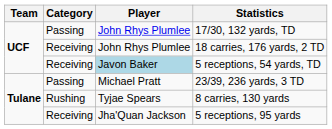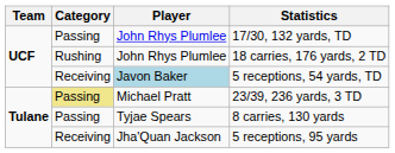18 carries, 176 yards, 2 TD | Category: Receiving -> Rushing
23/39, 236 yards, 3 TD | Category: no background -> khaki background
8 carries, 130 yards | Category: Rushing -> Passing
